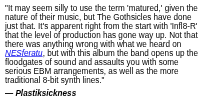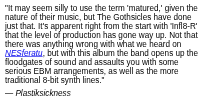row 2 | column 1: bold -> normal
